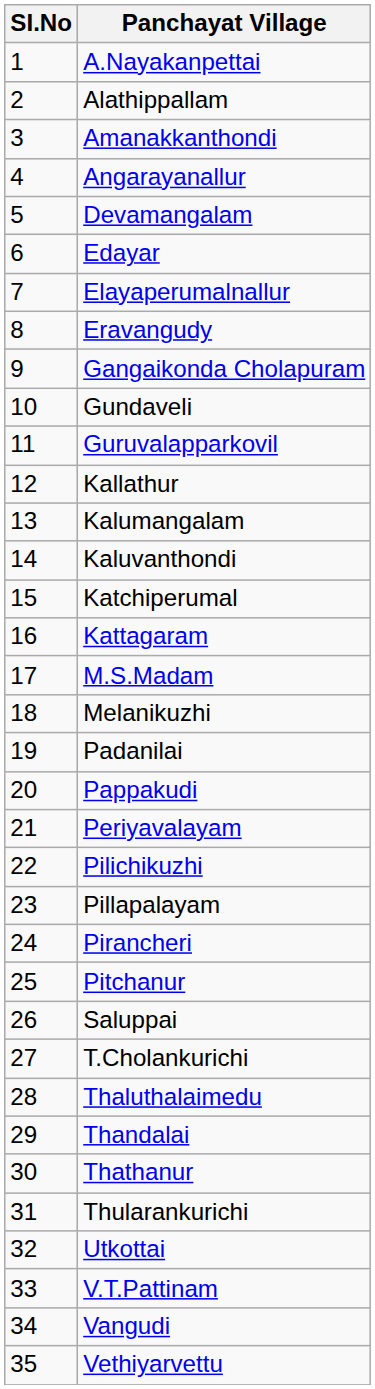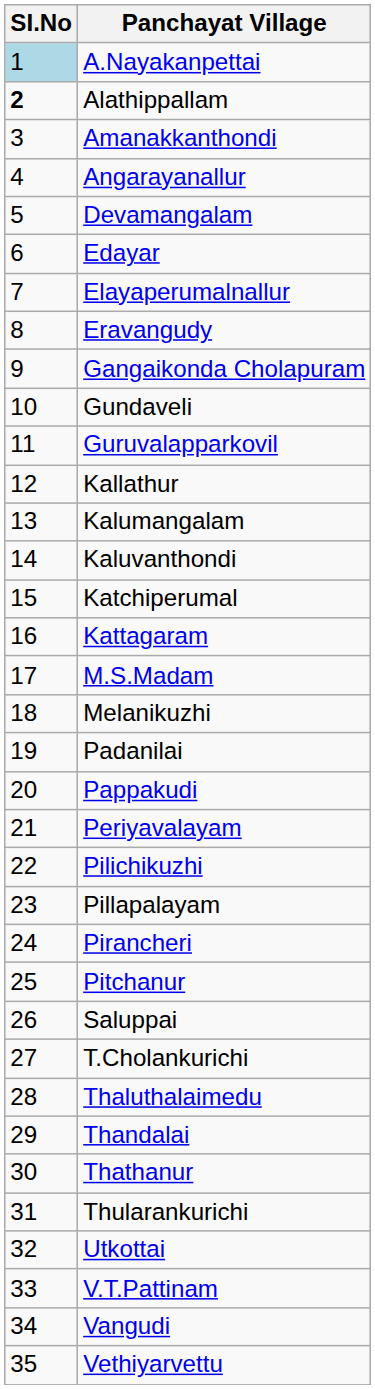A.Nayakanpettai | SI.No: no background -> lightblue background
Alathippallam | SI.No: normal -> bold
